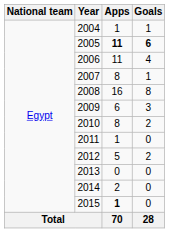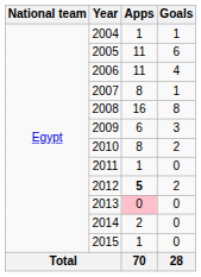2005 | Apps: bold -> normal
2005 | Goals: bold -> normal
2012 | Apps: normal -> bold
2013 | Apps: no background -> pink background
2015 | Apps: bold -> normal
